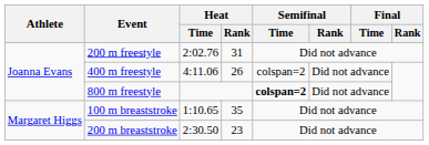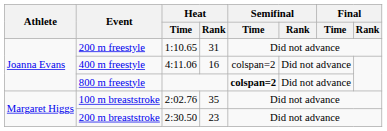200 m freestyle | Heat / Time: 2:02.76 -> 1:10.65
400 m freestyle | Heat / Rank: 26 -> 16
100 m breaststroke | Heat / Time: 1:10.65 -> 2:02.76
